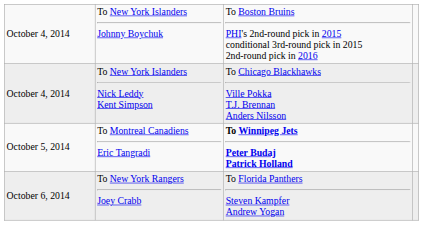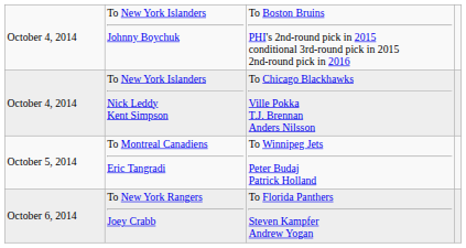October 5, 2014 | column 3: bold -> normal
